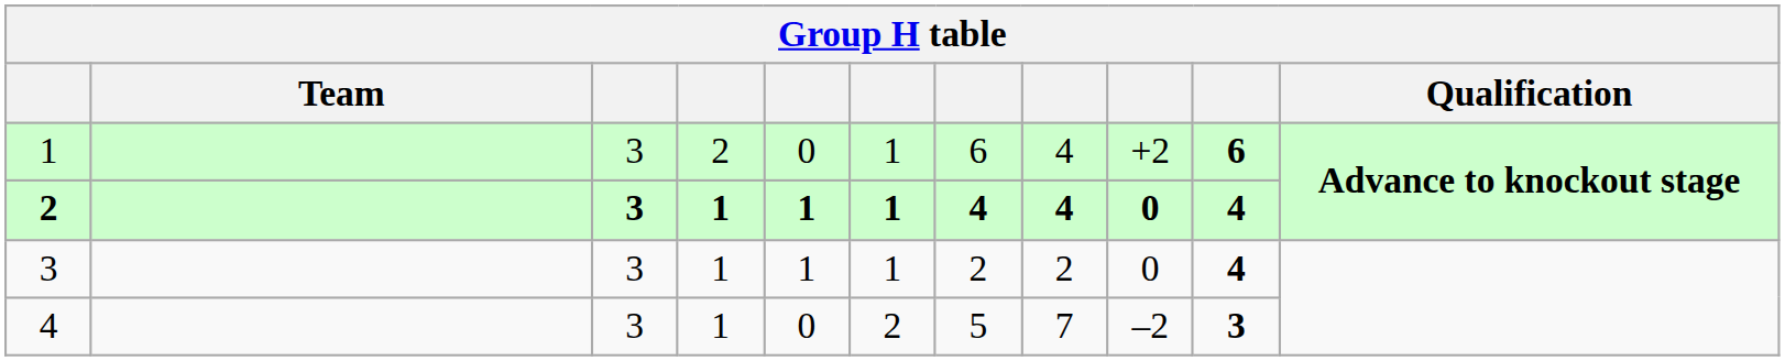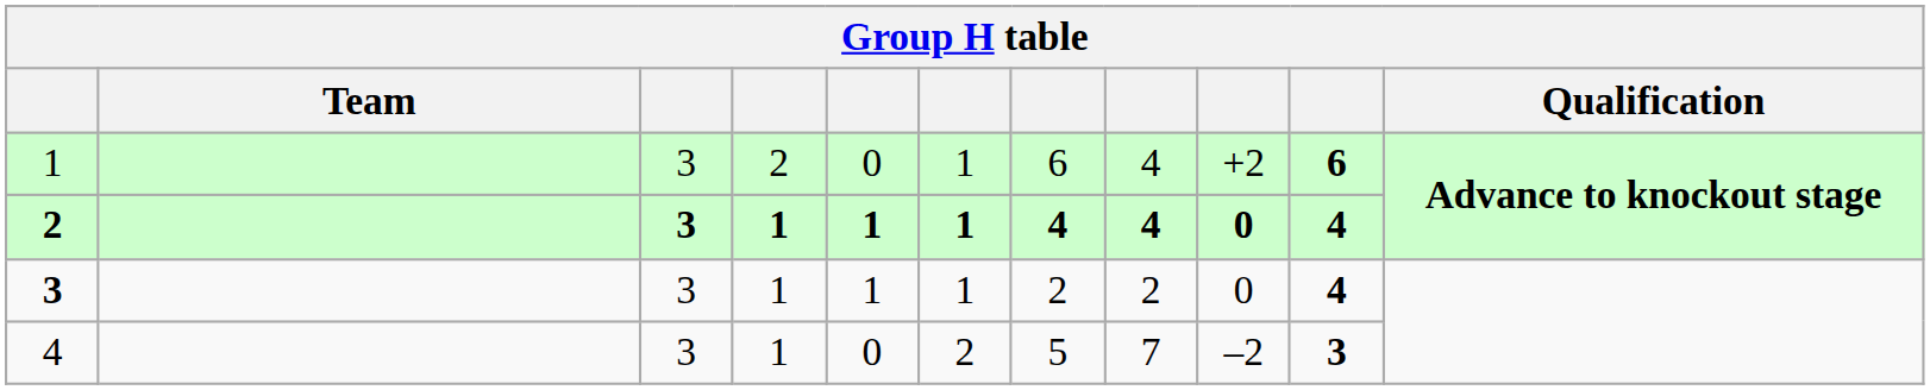row 5 | column 1: normal -> bold
